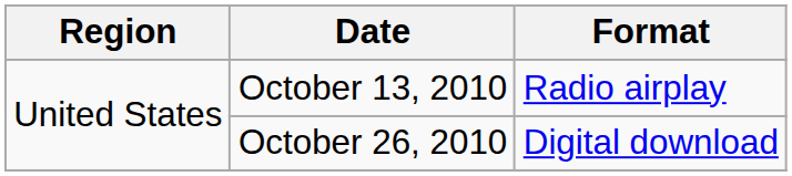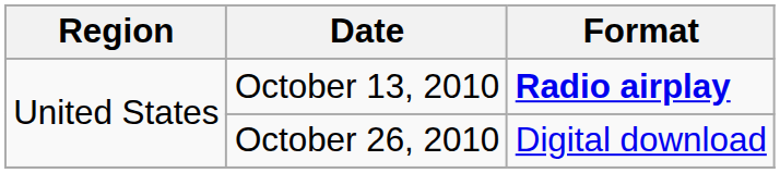October 13, 2010 | Format: normal -> bold
